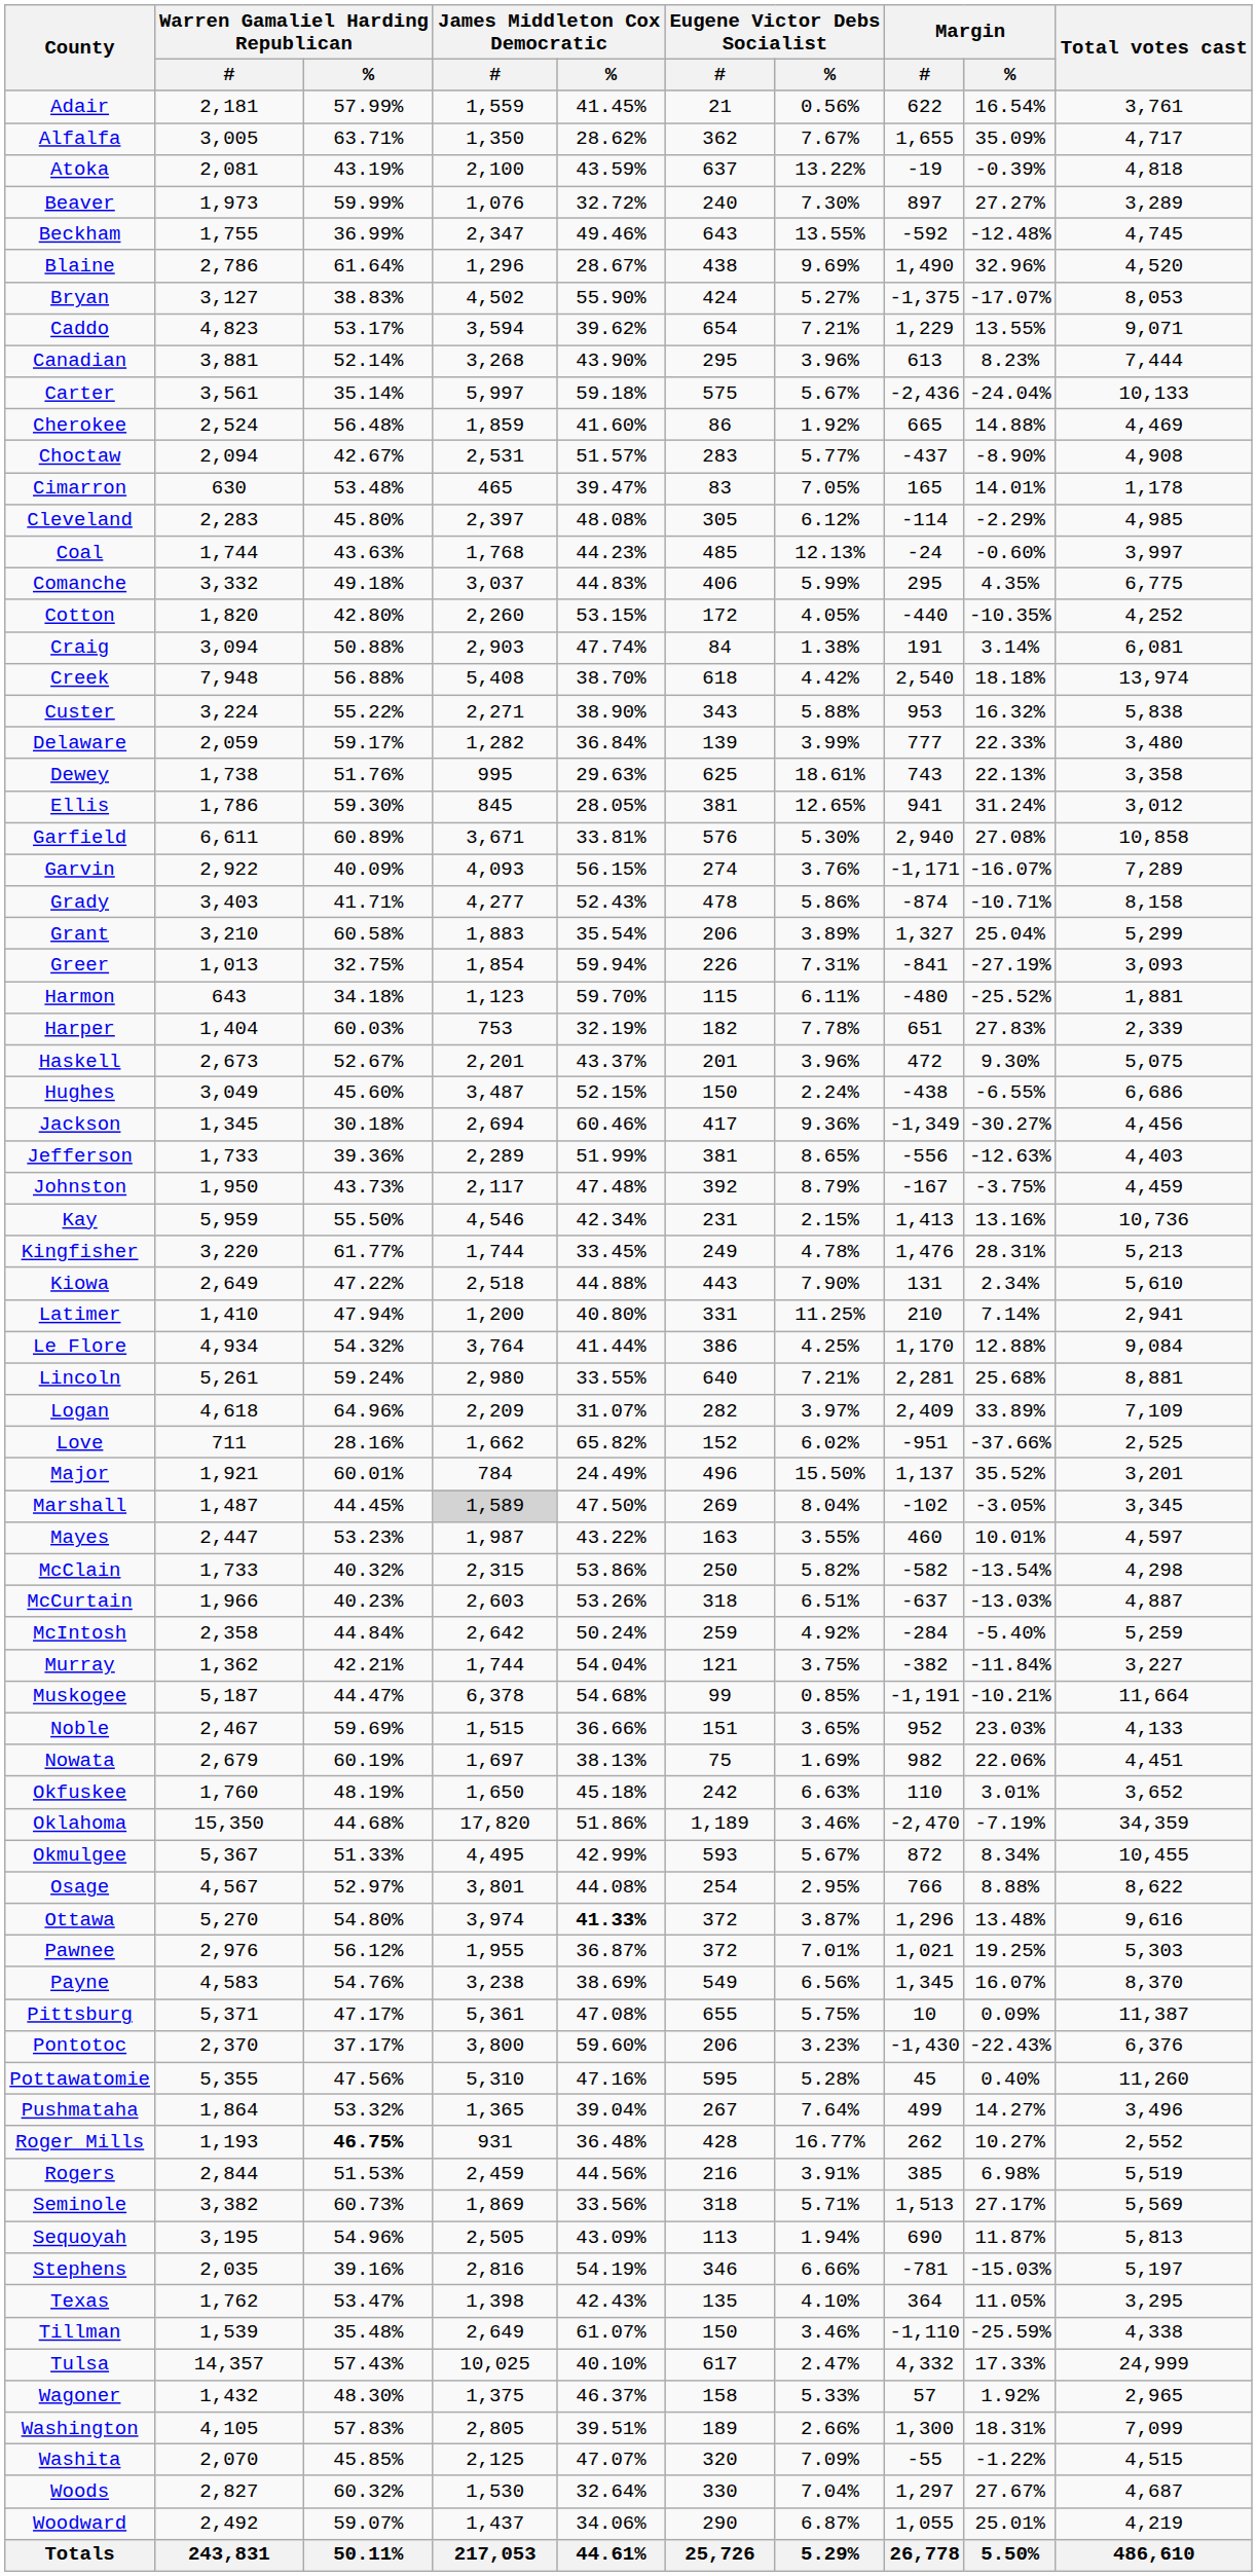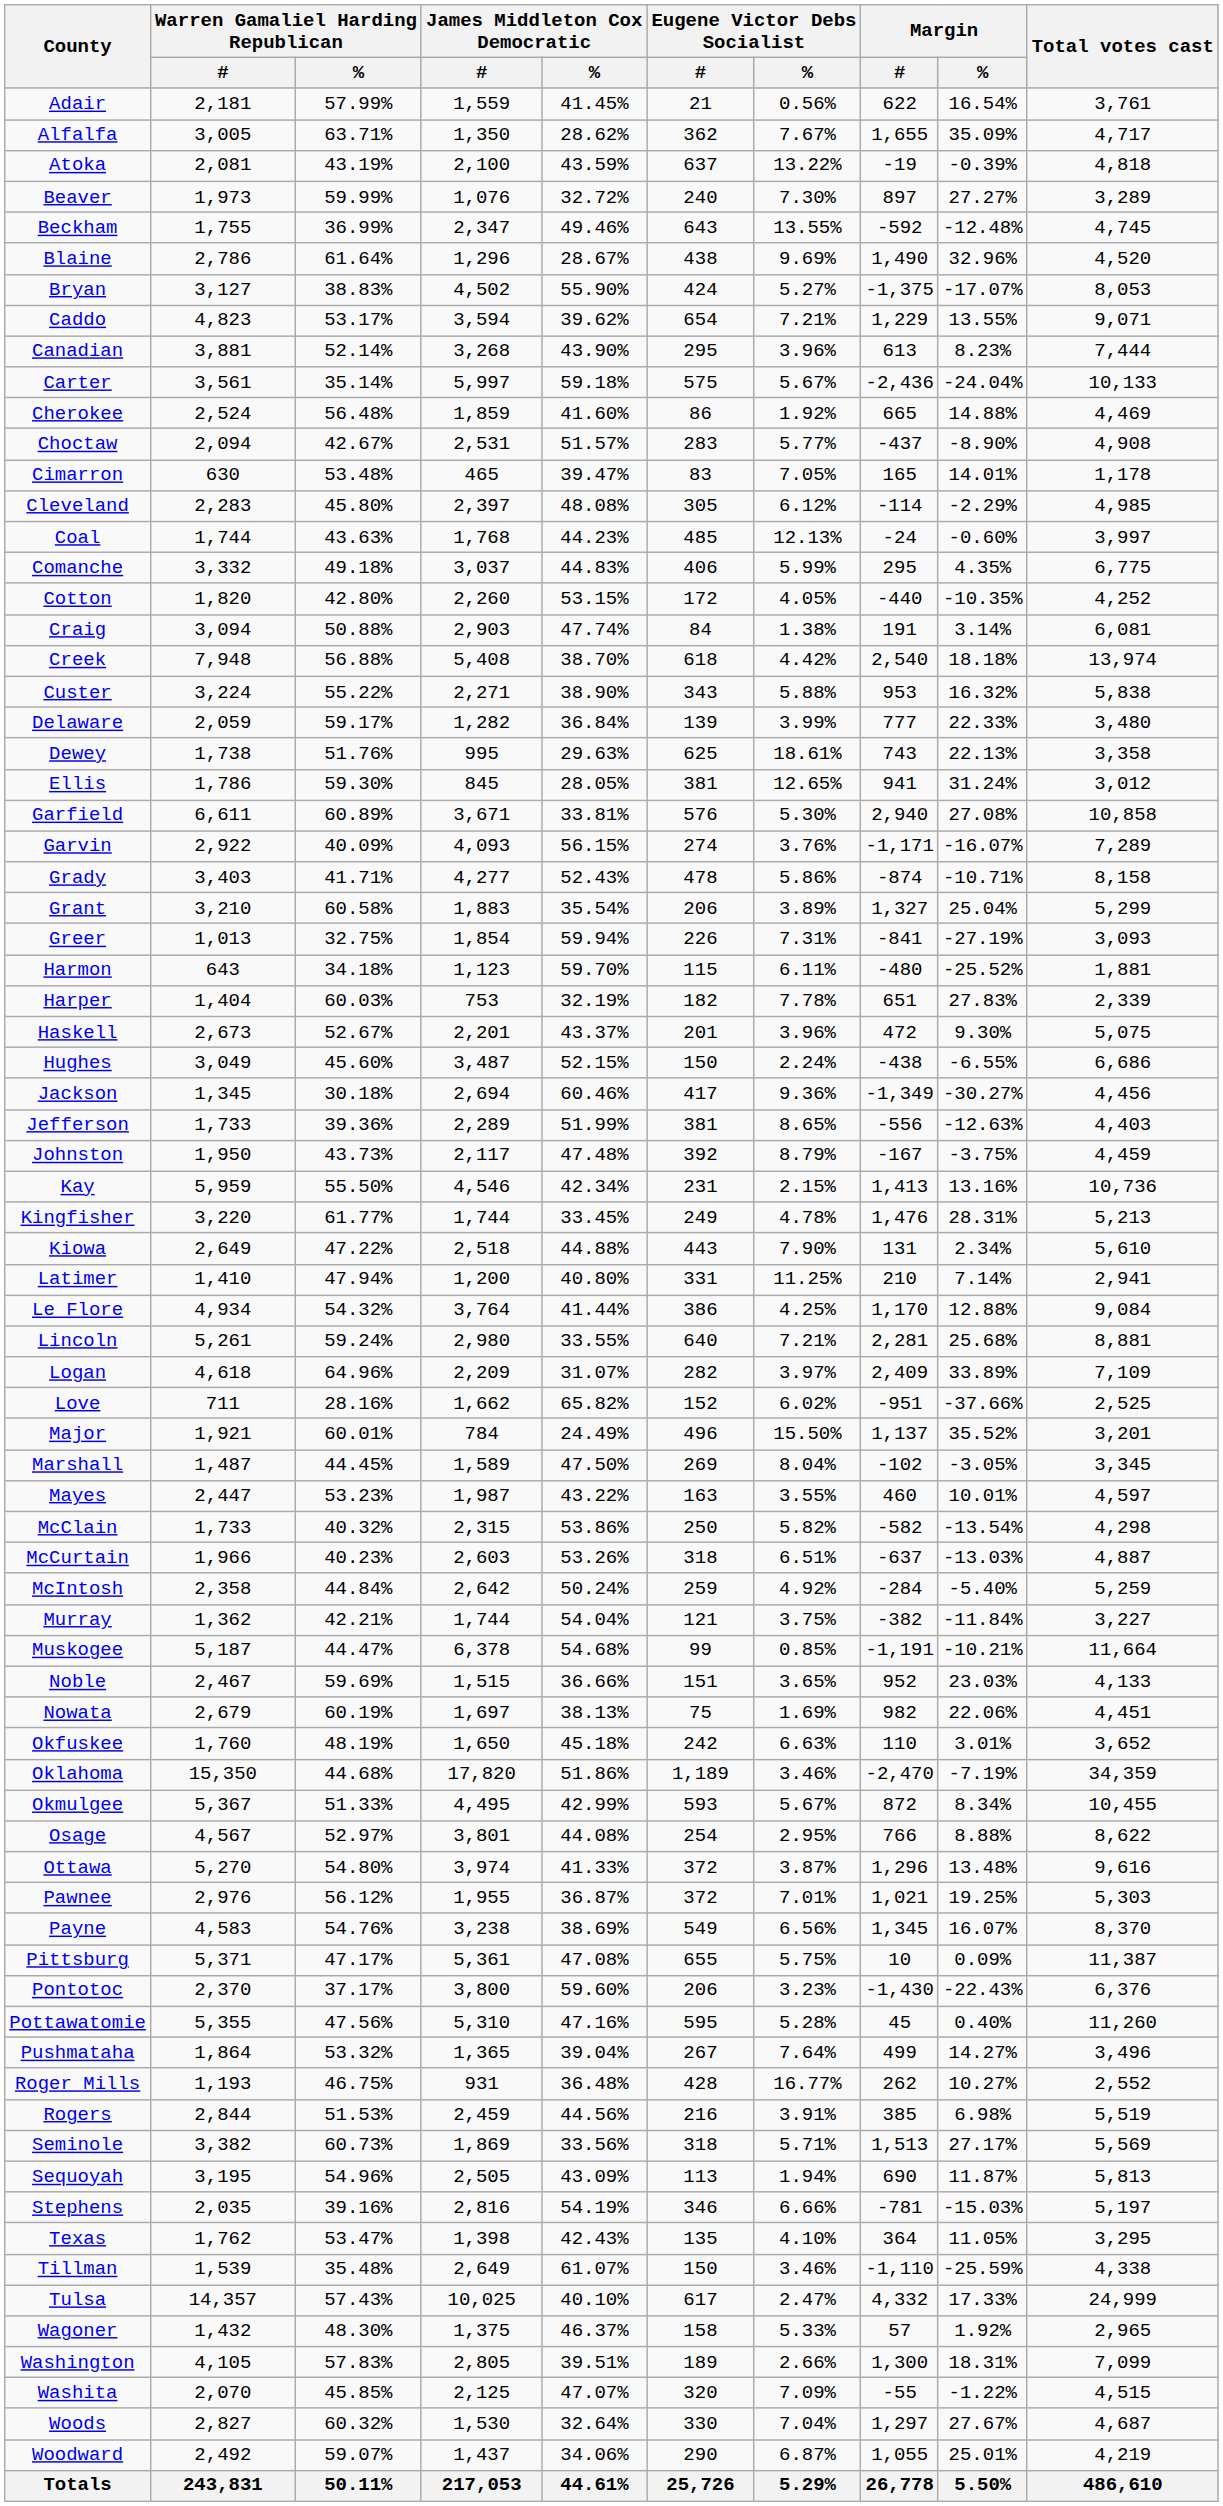Marshall | James Middleton Cox Democratic / #: lightgrey background -> no background
Ottawa | James Middleton Cox Democratic / %: bold -> normal
Roger Mills | Warren Gamaliel Harding Republican / %: bold -> normal
